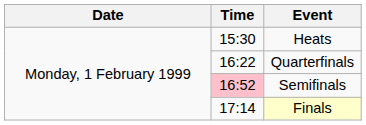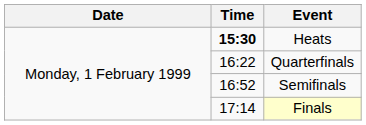Heats | Time: normal -> bold
Semifinals | Time: pink background -> no background
